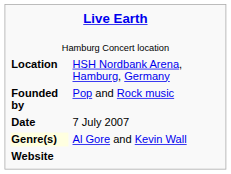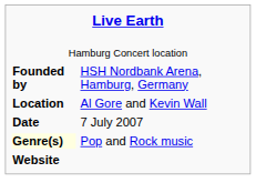row 3 | column 1: Location -> Founded by
row 4 | column 1: Founded by -> Location
row 4 | column 2: Pop and Rock music -> Al Gore and Kevin Wall
row 6 | column 2: Al Gore and Kevin Wall -> Pop and Rock music
